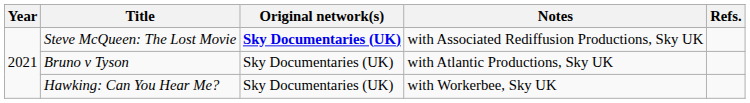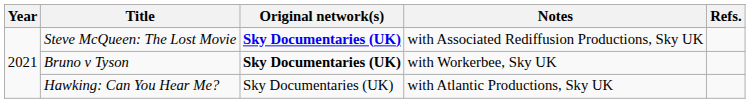Bruno v Tyson | Original network(s): normal -> bold
Bruno v Tyson | Notes: with Atlantic Productions, Sky UK -> with Workerbee, Sky UK
Hawking: Can You Hear Me? | Notes: with Workerbee, Sky UK -> with Atlantic Productions, Sky UK
